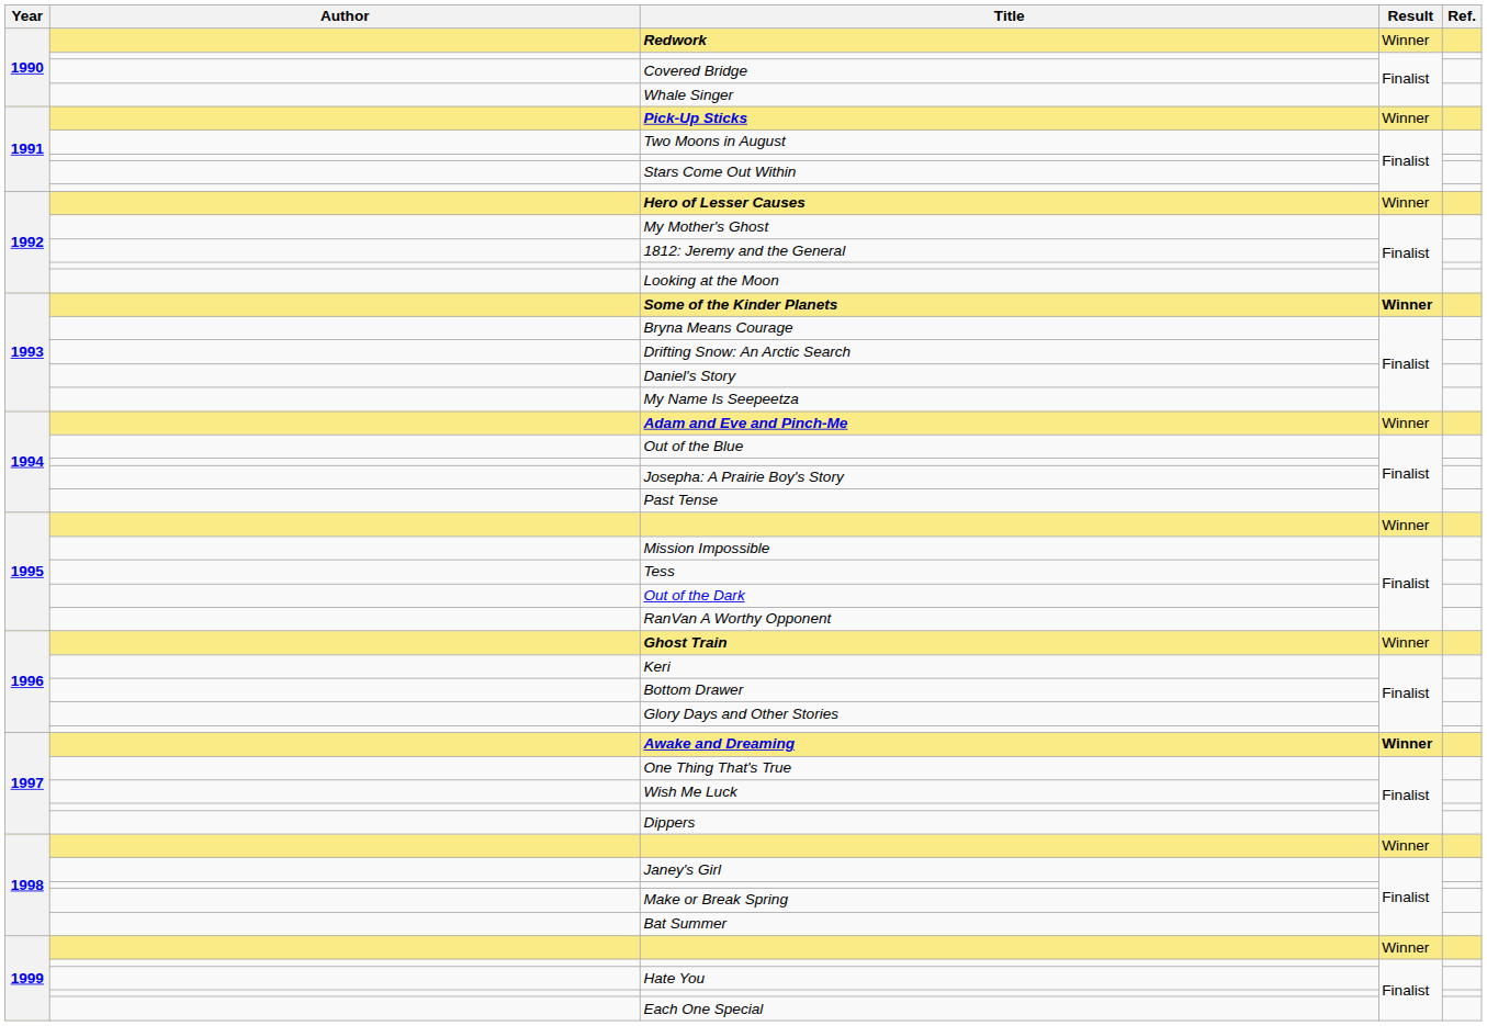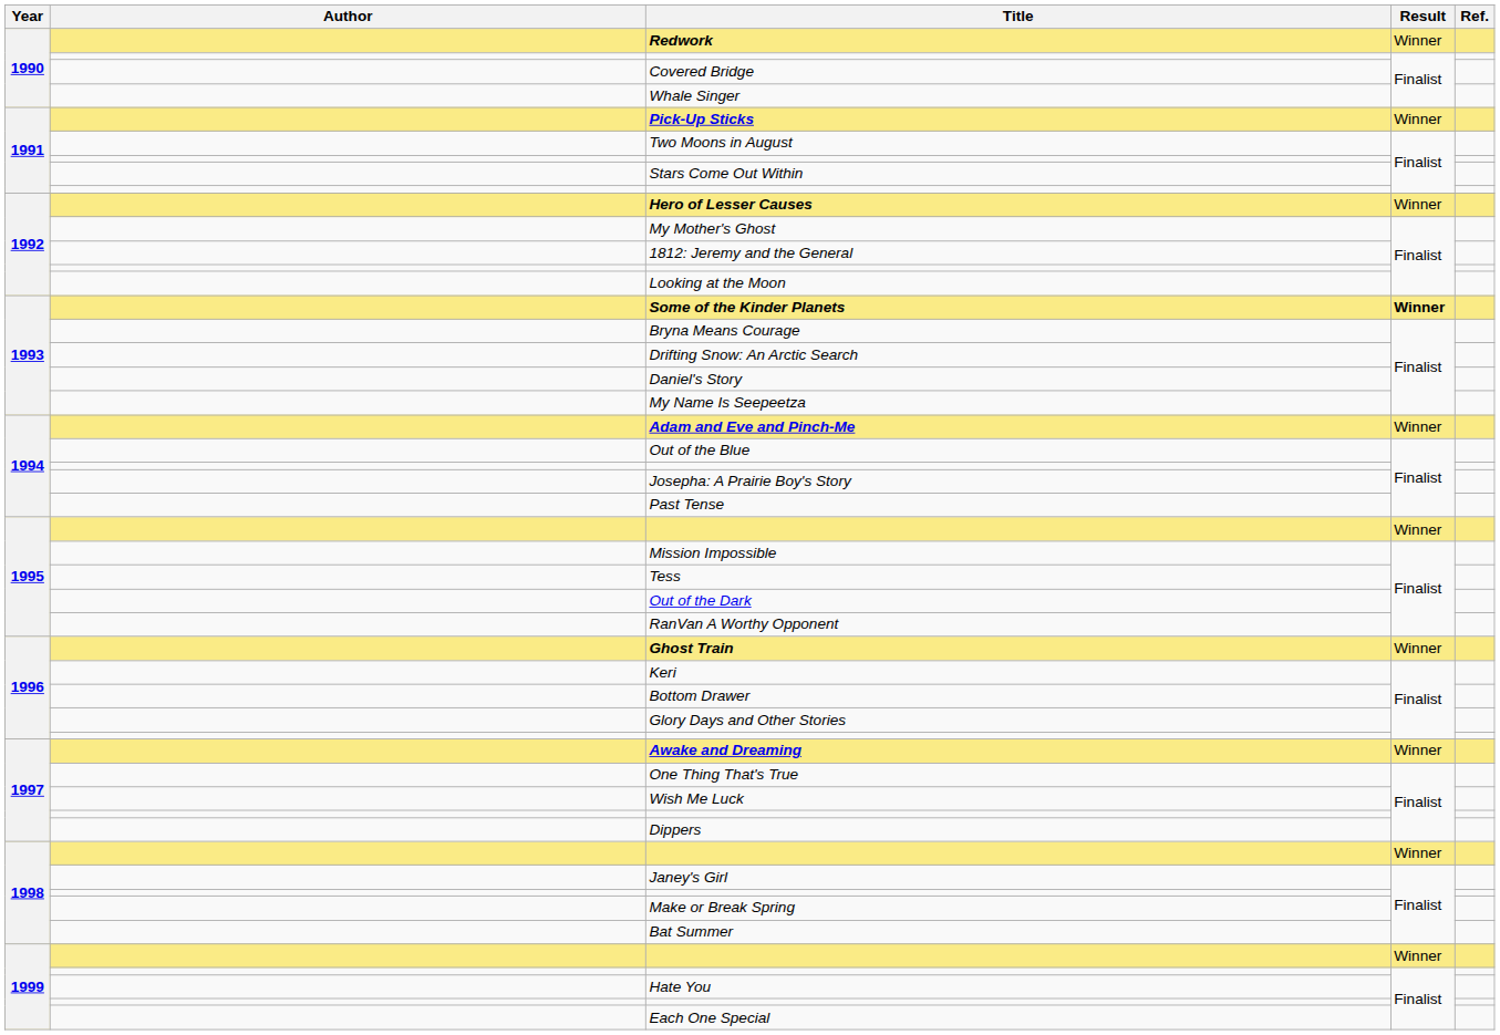Awake and Dreaming | Result: bold -> normal
